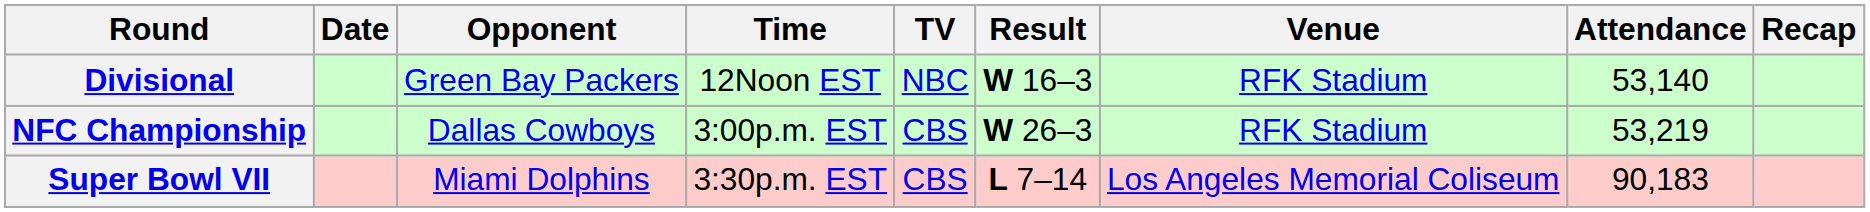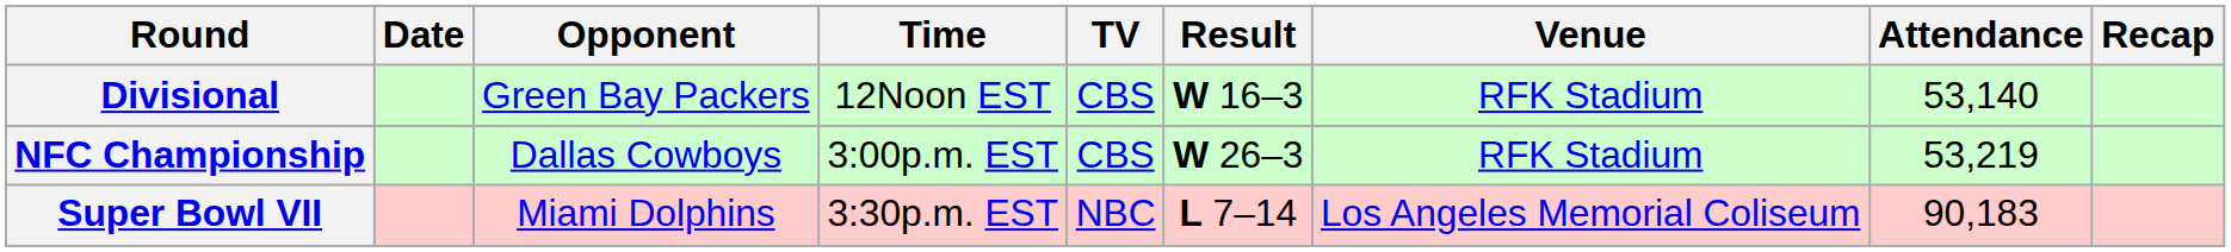Divisional | TV: NBC -> CBS
Super Bowl VII | TV: CBS -> NBC
